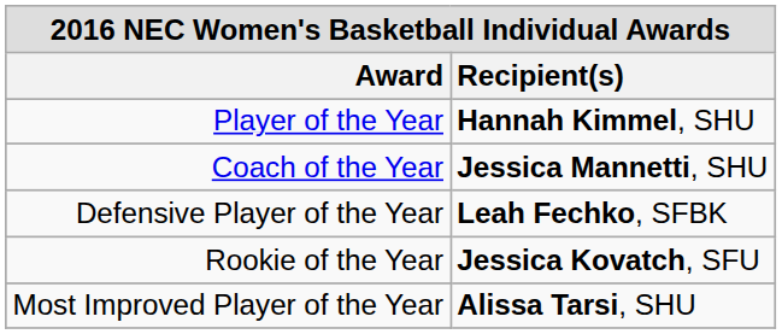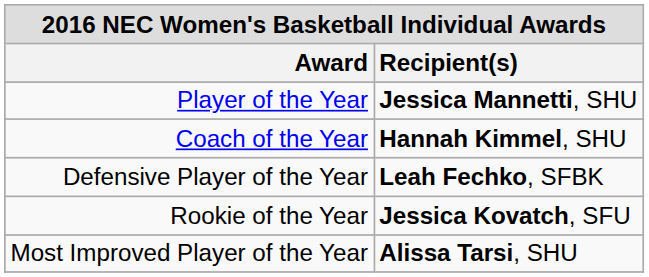Player of the Year | Recipient(s): Hannah Kimmel, SHU -> Jessica Mannetti, SHU
Coach of the Year | Recipient(s): Jessica Mannetti, SHU -> Hannah Kimmel, SHU
